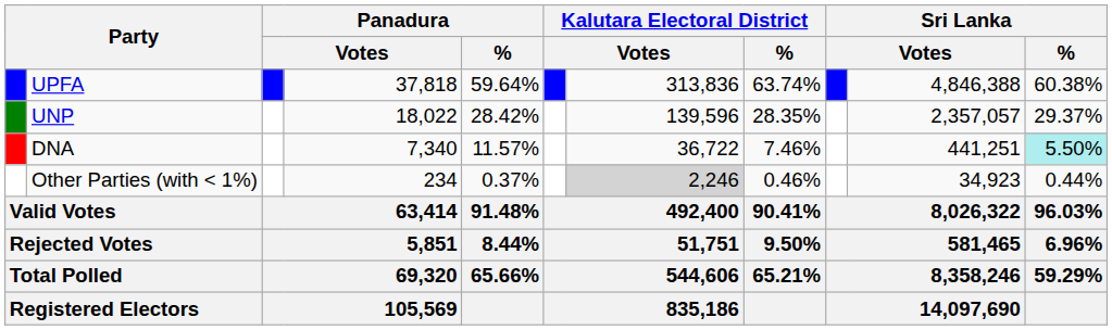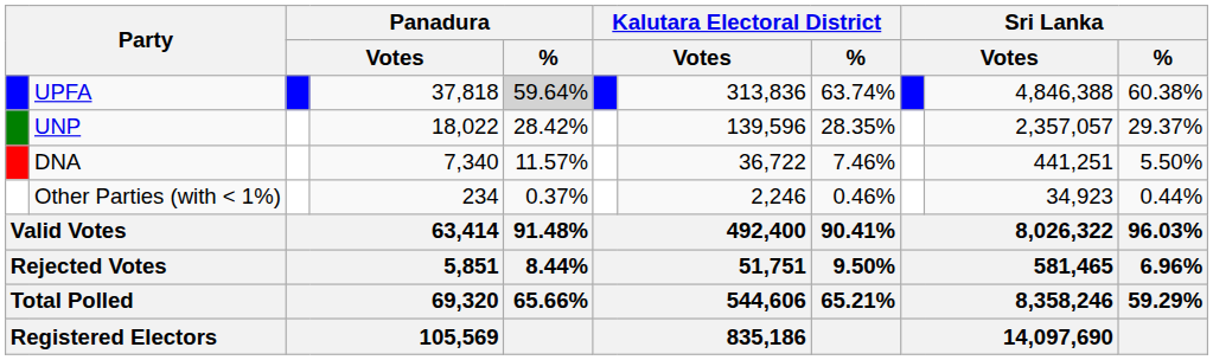UPFA | Panadura / %: no background -> lightgrey background
DNA | Sri Lanka / %: paleturquoise background -> no background
Other Parties (with < 1%) | column 7: lightgrey background -> no background
